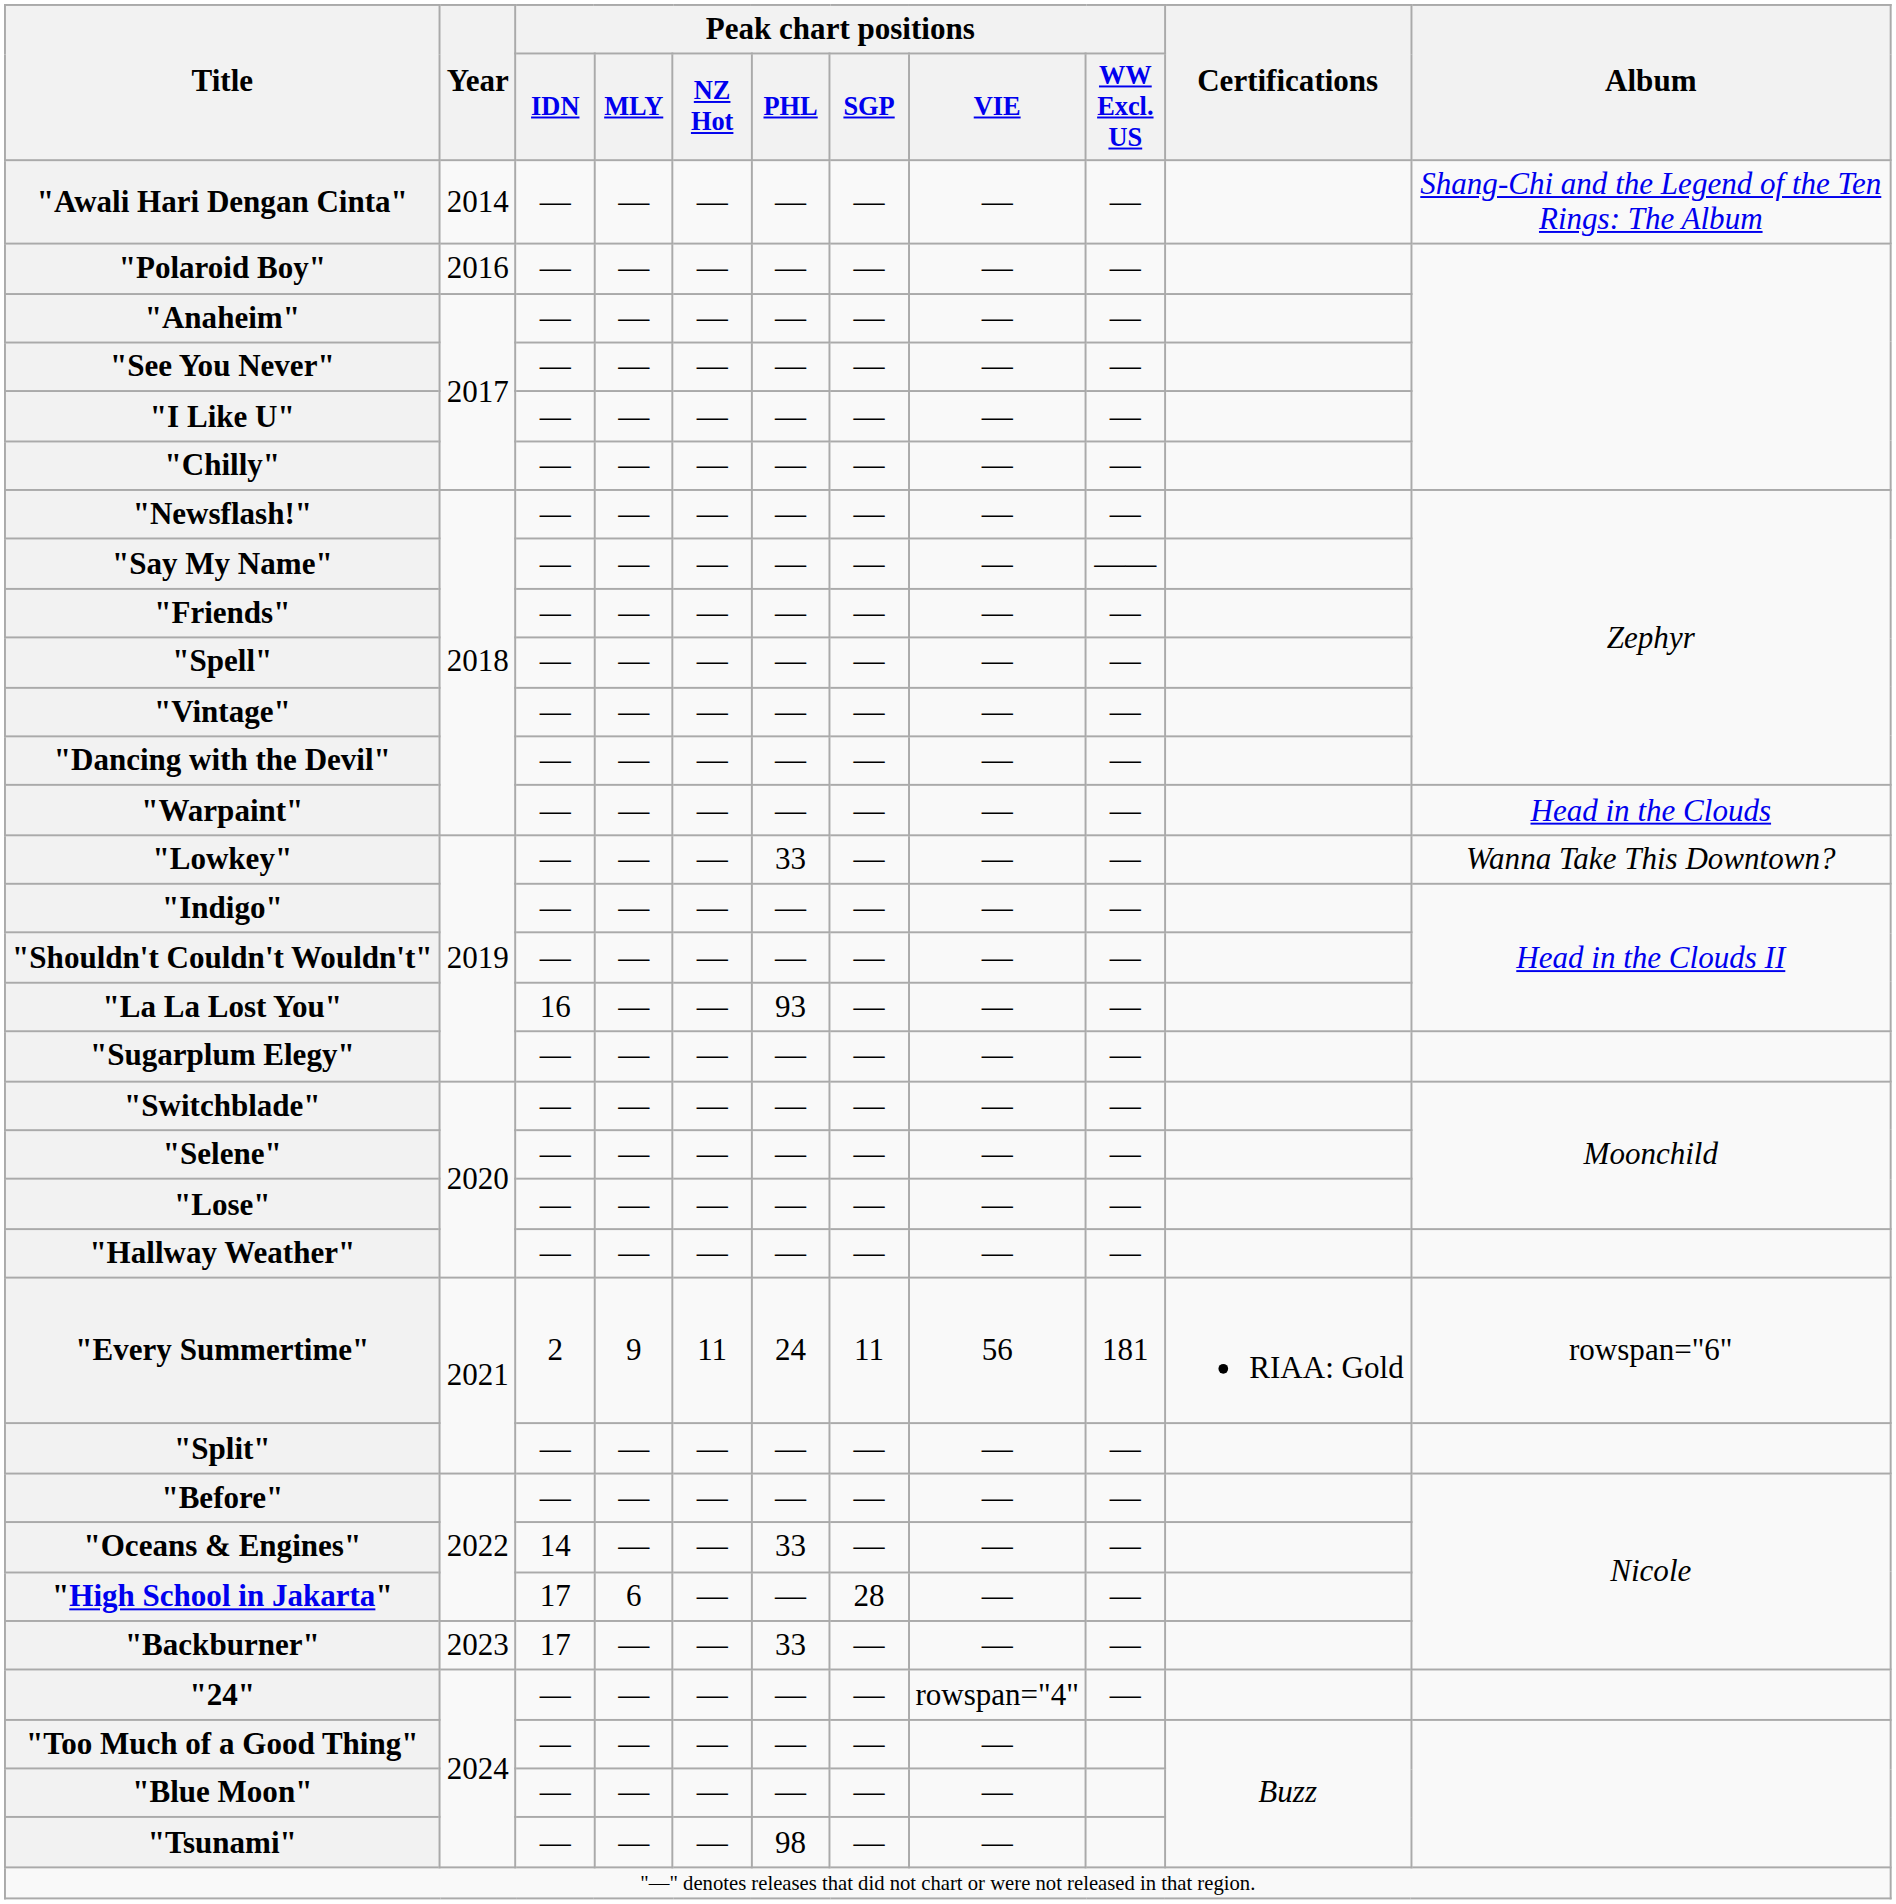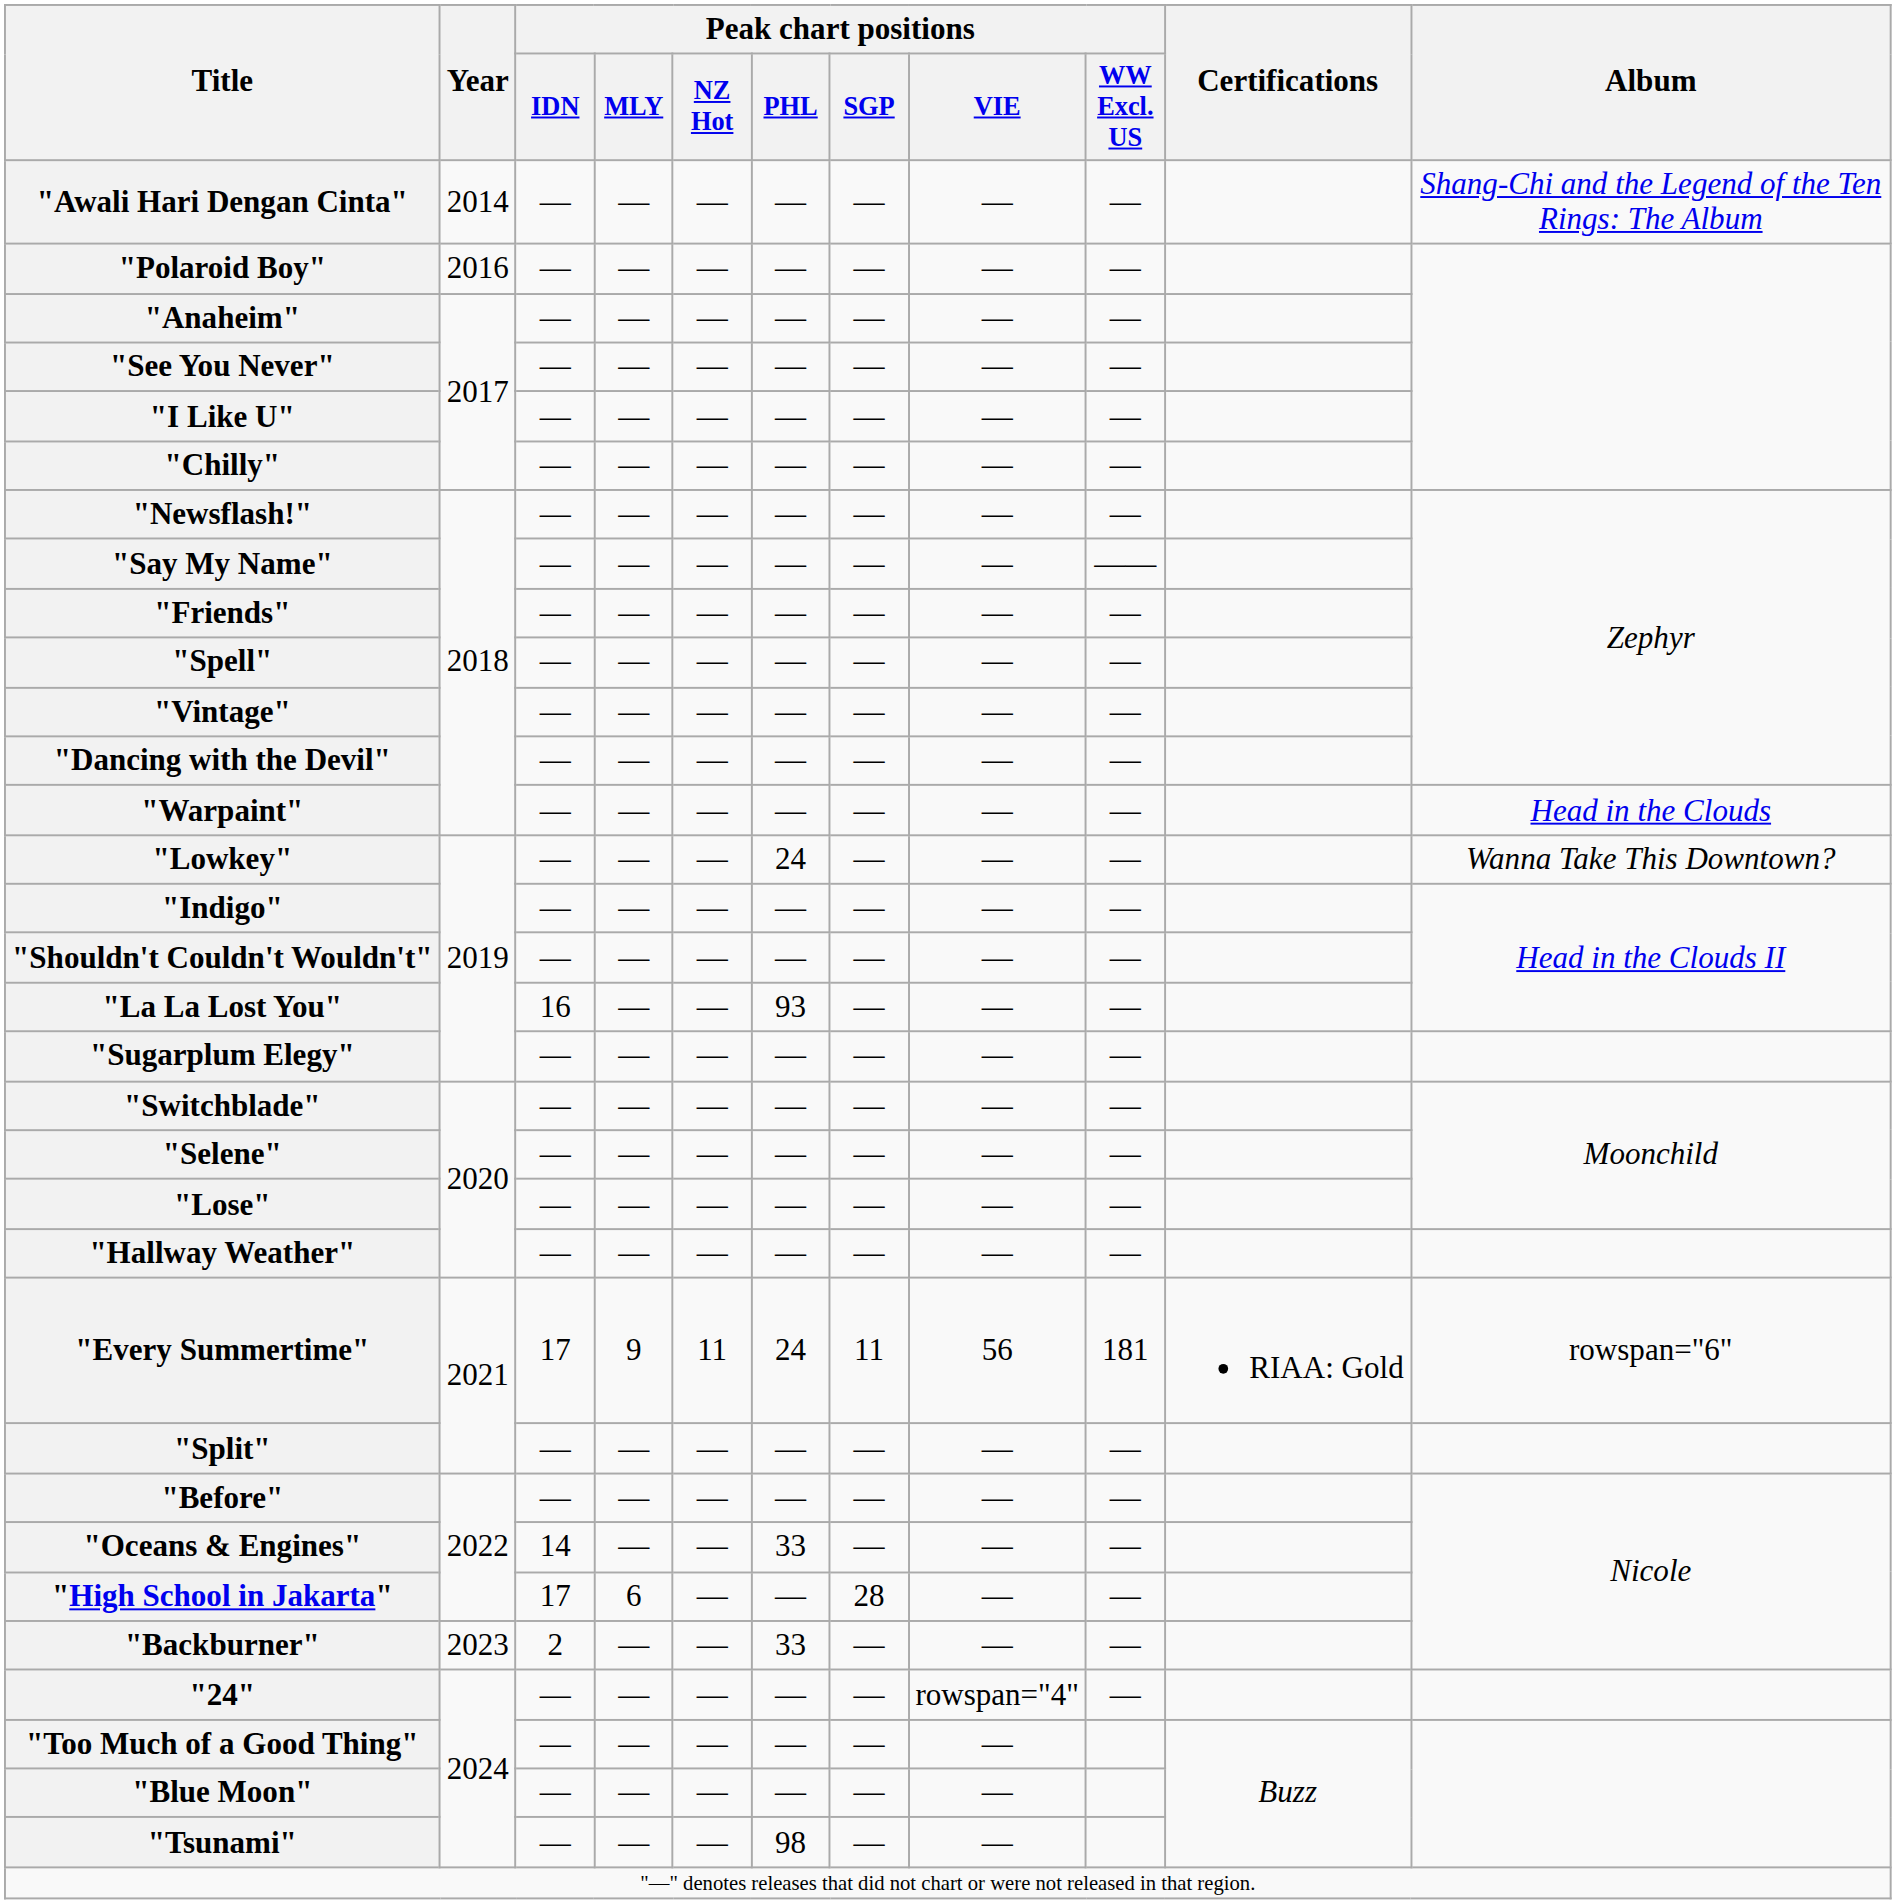"Lowkey" | Peak chart positions / PHL: 33 -> 24
"Every Summertime" | Peak chart positions / IDN: 2 -> 17
"Backburner" | Peak chart positions / IDN: 17 -> 2
